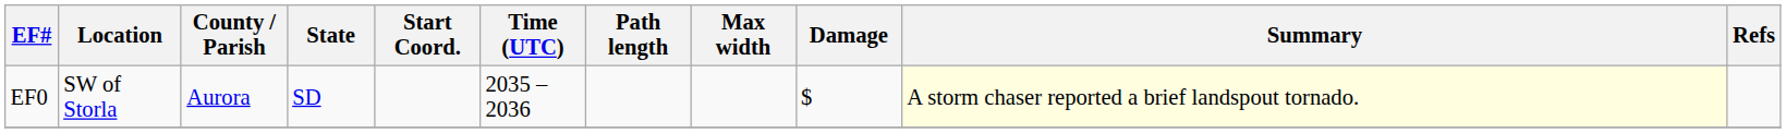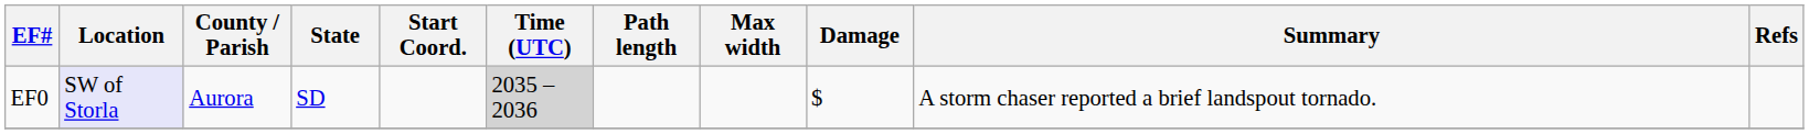EF0 | Location: no background -> lavender background
EF0 | Time (UTC): no background -> lightgrey background
EF0 | Summary: lightyellow background -> no background
